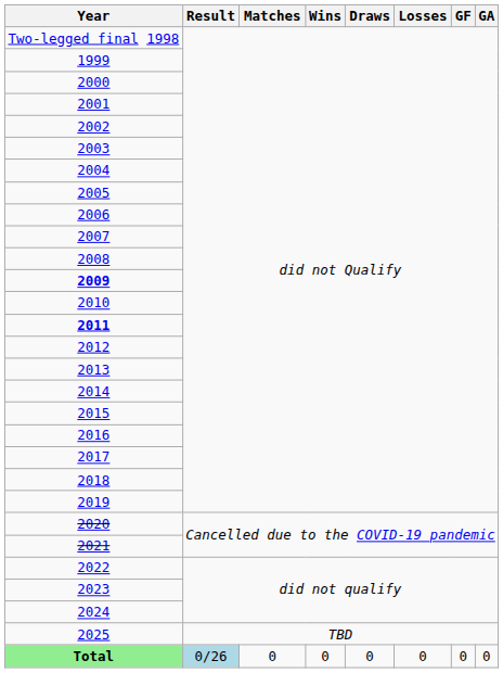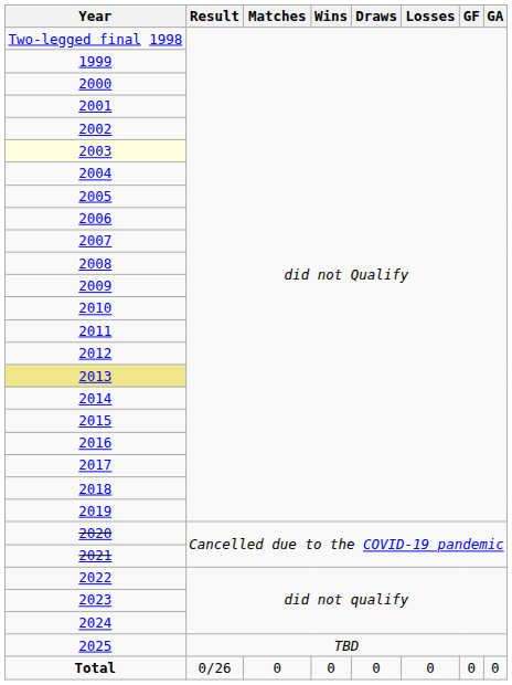2003 | Year: no background -> lightyellow background
2009 | Year: bold -> normal
2011 | Year: bold -> normal
2013 | Year: no background -> khaki background
Total | Year: lightgreen background -> no background
Total | Result: lightblue background -> no background
